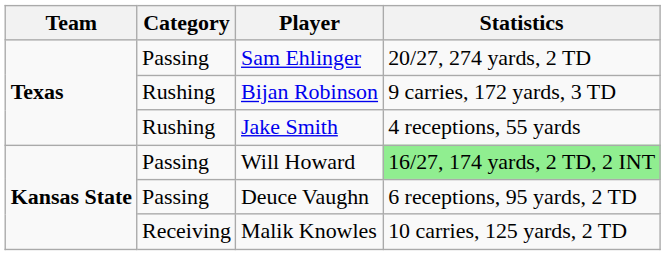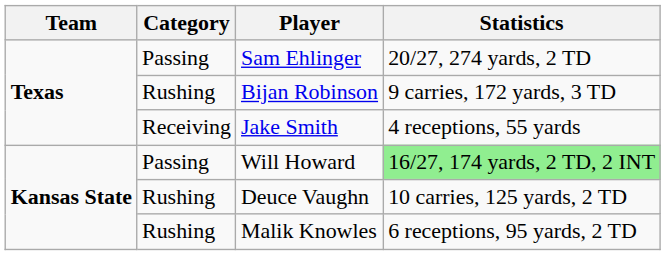Jake Smith | Category: Rushing -> Receiving
Deuce Vaughn | Category: Passing -> Rushing
Deuce Vaughn | Statistics: 6 receptions, 95 yards, 2 TD -> 10 carries, 125 yards, 2 TD
Malik Knowles | Category: Receiving -> Rushing
Malik Knowles | Statistics: 10 carries, 125 yards, 2 TD -> 6 receptions, 95 yards, 2 TD
